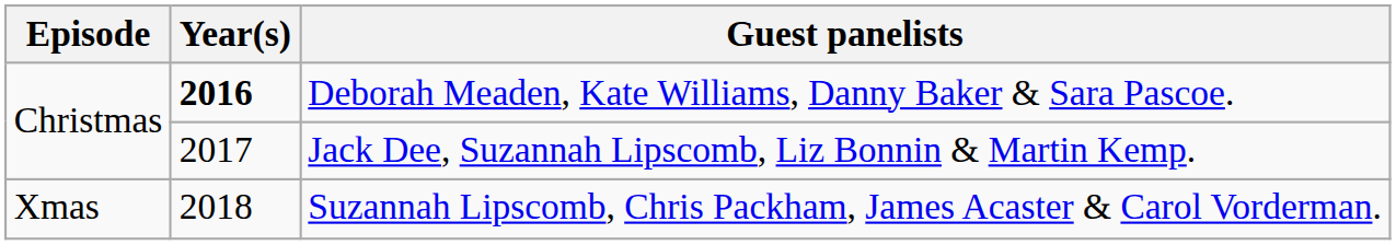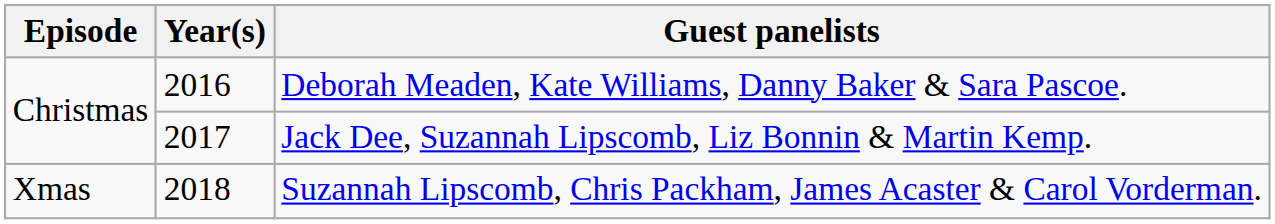Deborah Meaden, Kate Williams, Danny Baker & Sara Pascoe. | Year(s): bold -> normal
